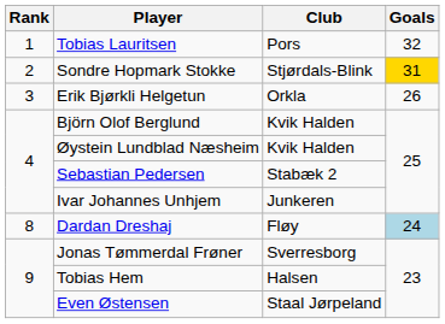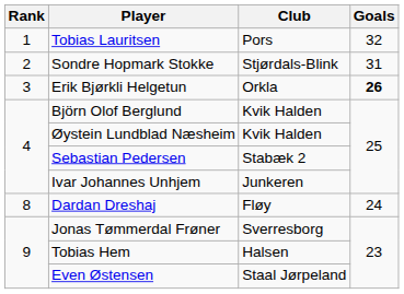Sondre Hopmark Stokke | Goals: gold background -> no background
Erik Bjørkli Helgetun | Goals: normal -> bold
Dardan Dreshaj | Goals: lightblue background -> no background
